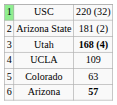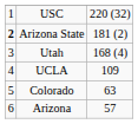USC | column 1: lightgreen background -> no background
Arizona State | column 1: normal -> bold
Utah | column 3: bold -> normal
Arizona | column 3: bold -> normal
